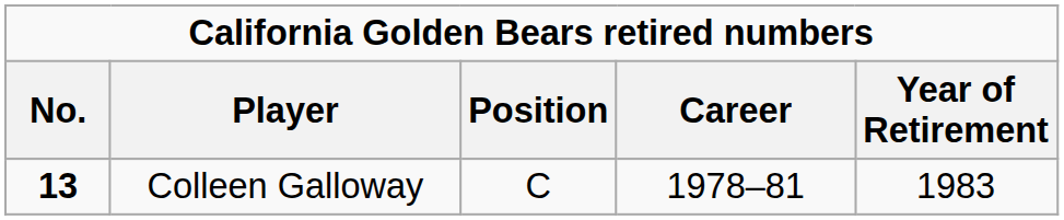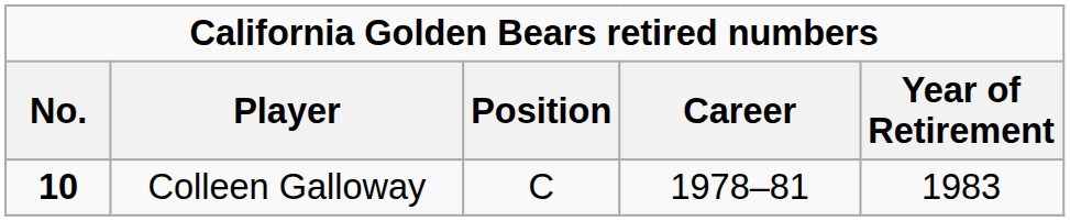Colleen Galloway | No.: 13 -> 10
